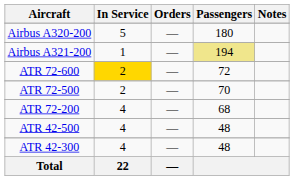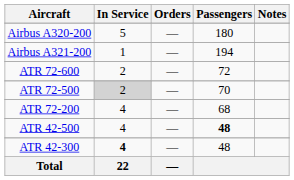Airbus A321-200 | Passengers: khaki background -> no background
ATR 72-600 | In Service: gold background -> no background
ATR 72-500 | In Service: no background -> lightgrey background
ATR 42-500 | Passengers: normal -> bold
ATR 42-300 | In Service: normal -> bold
